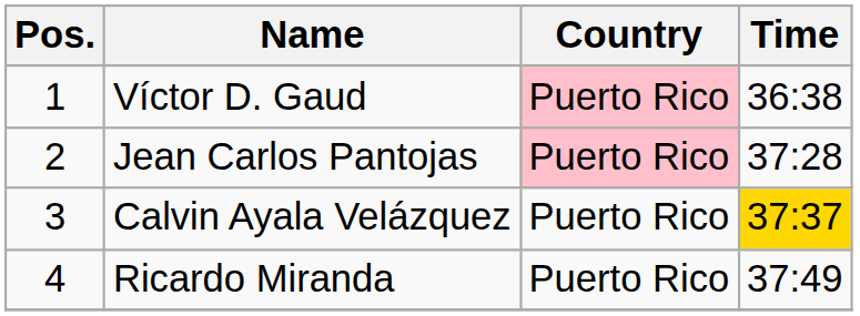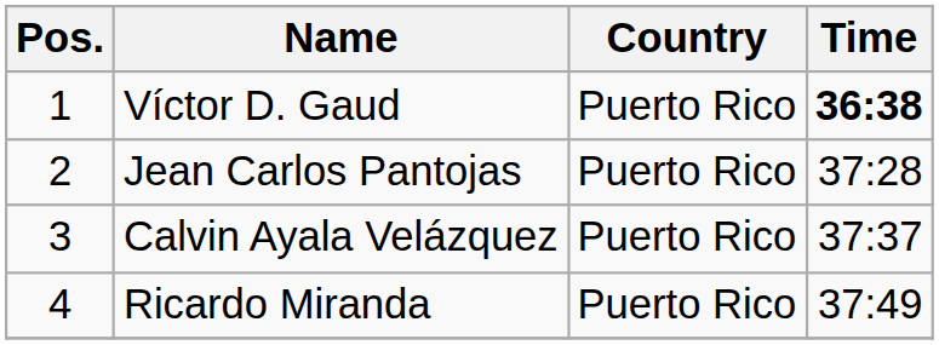Víctor D. Gaud | Country: pink background -> no background
Víctor D. Gaud | Time: normal -> bold
Jean Carlos Pantojas | Country: pink background -> no background
Calvin Ayala Velázquez | Time: gold background -> no background
